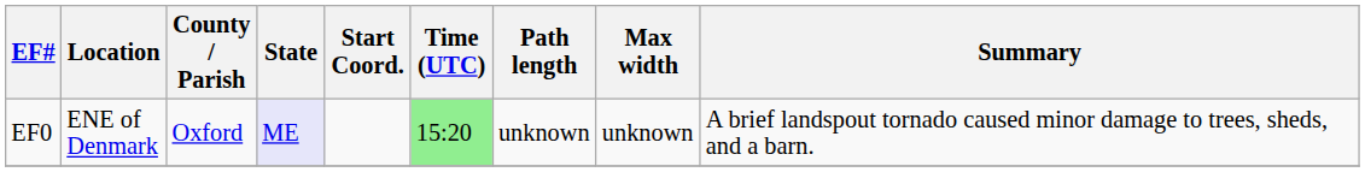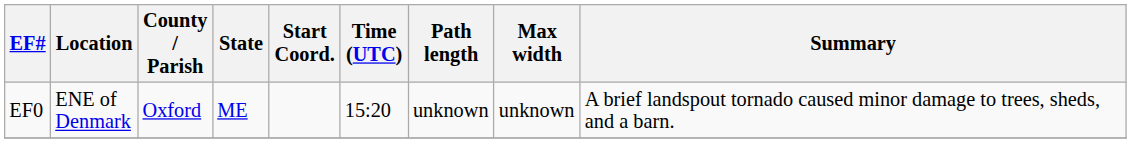EF0 | State: lavender background -> no background
EF0 | Time (UTC): lightgreen background -> no background
